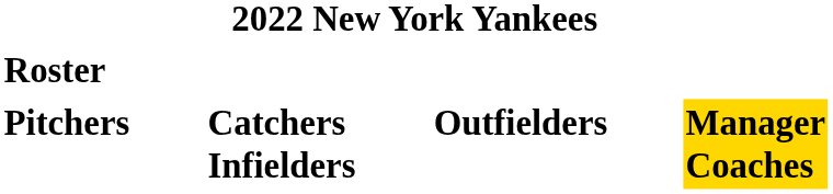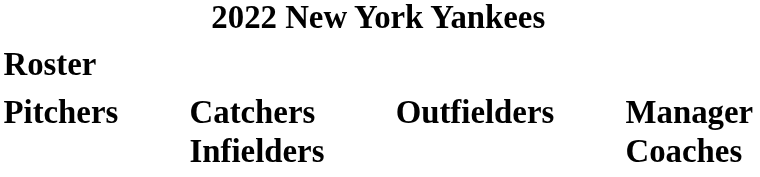Pitchers | column 4: gold background -> no background
